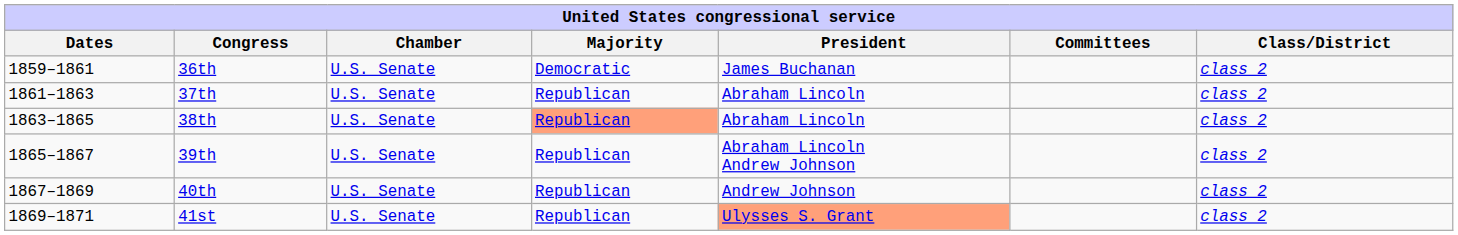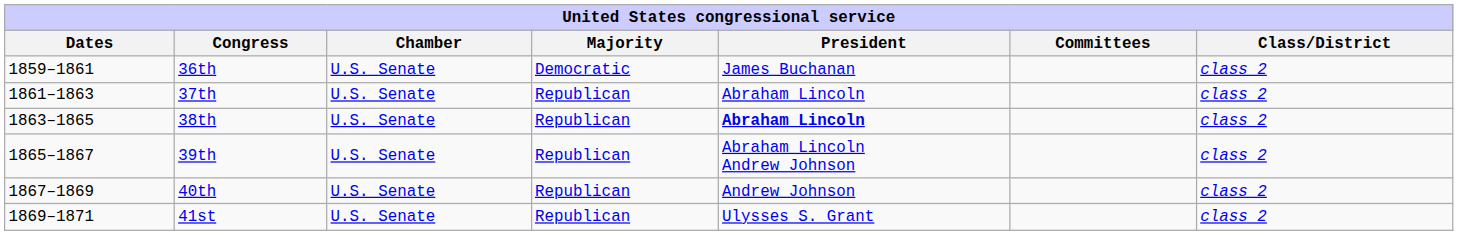38th | Majority: lightsalmon background -> no background
38th | President: normal -> bold
41st | President: lightsalmon background -> no background
